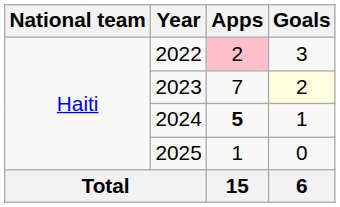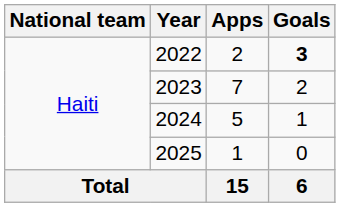2022 | Apps: pink background -> no background
2022 | Goals: normal -> bold
2023 | Goals: lightyellow background -> no background
2024 | Apps: bold -> normal
